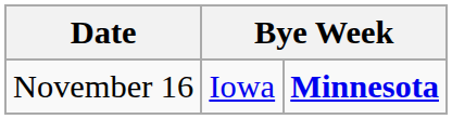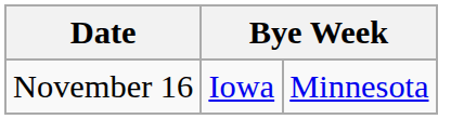November 16 | column 3: bold -> normal
